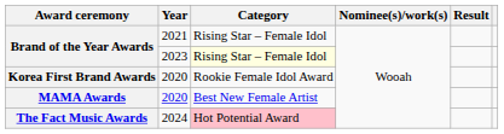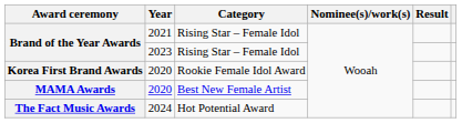Brand of the Year Awards / 2023 | Category: lightyellow background -> no background
The Fact Music Awards | Category: pink background -> no background
